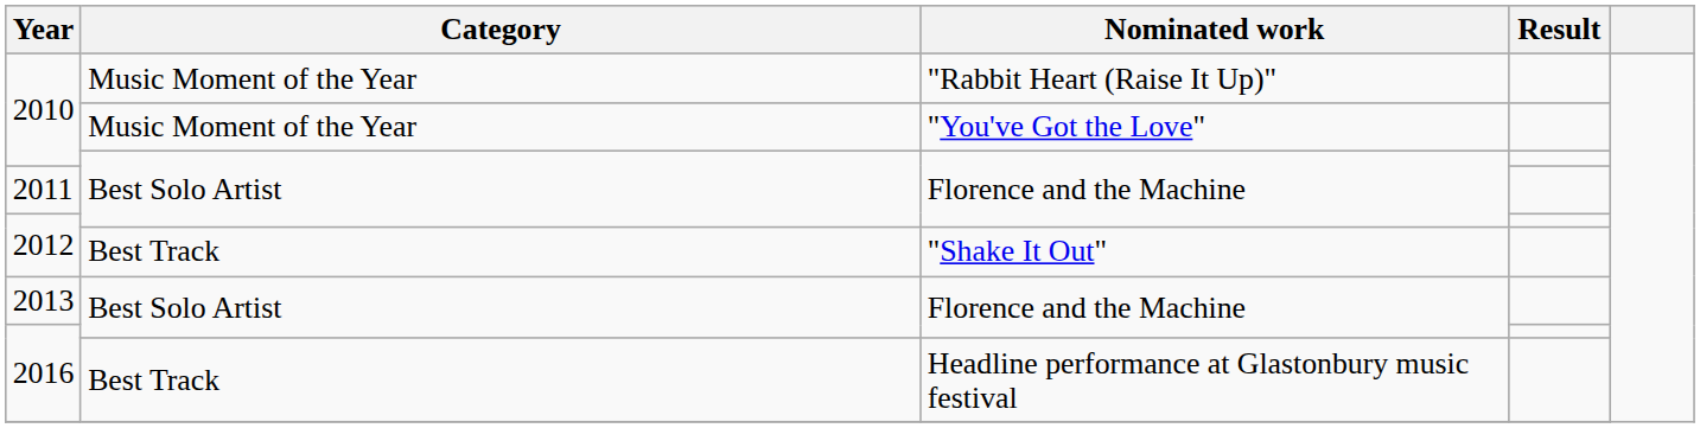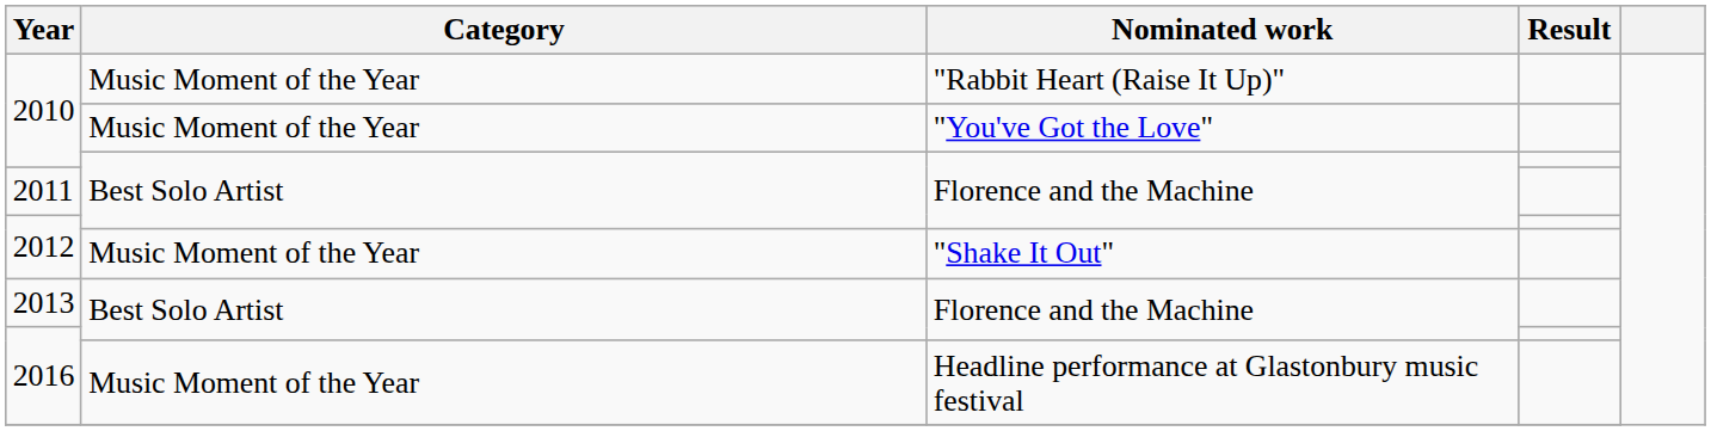2012 / "Shake It Out" | Category: Best Track -> Music Moment of the Year
2016 / Headline performance at Glastonbury music festival | Category: Best Track -> Music Moment of the Year
